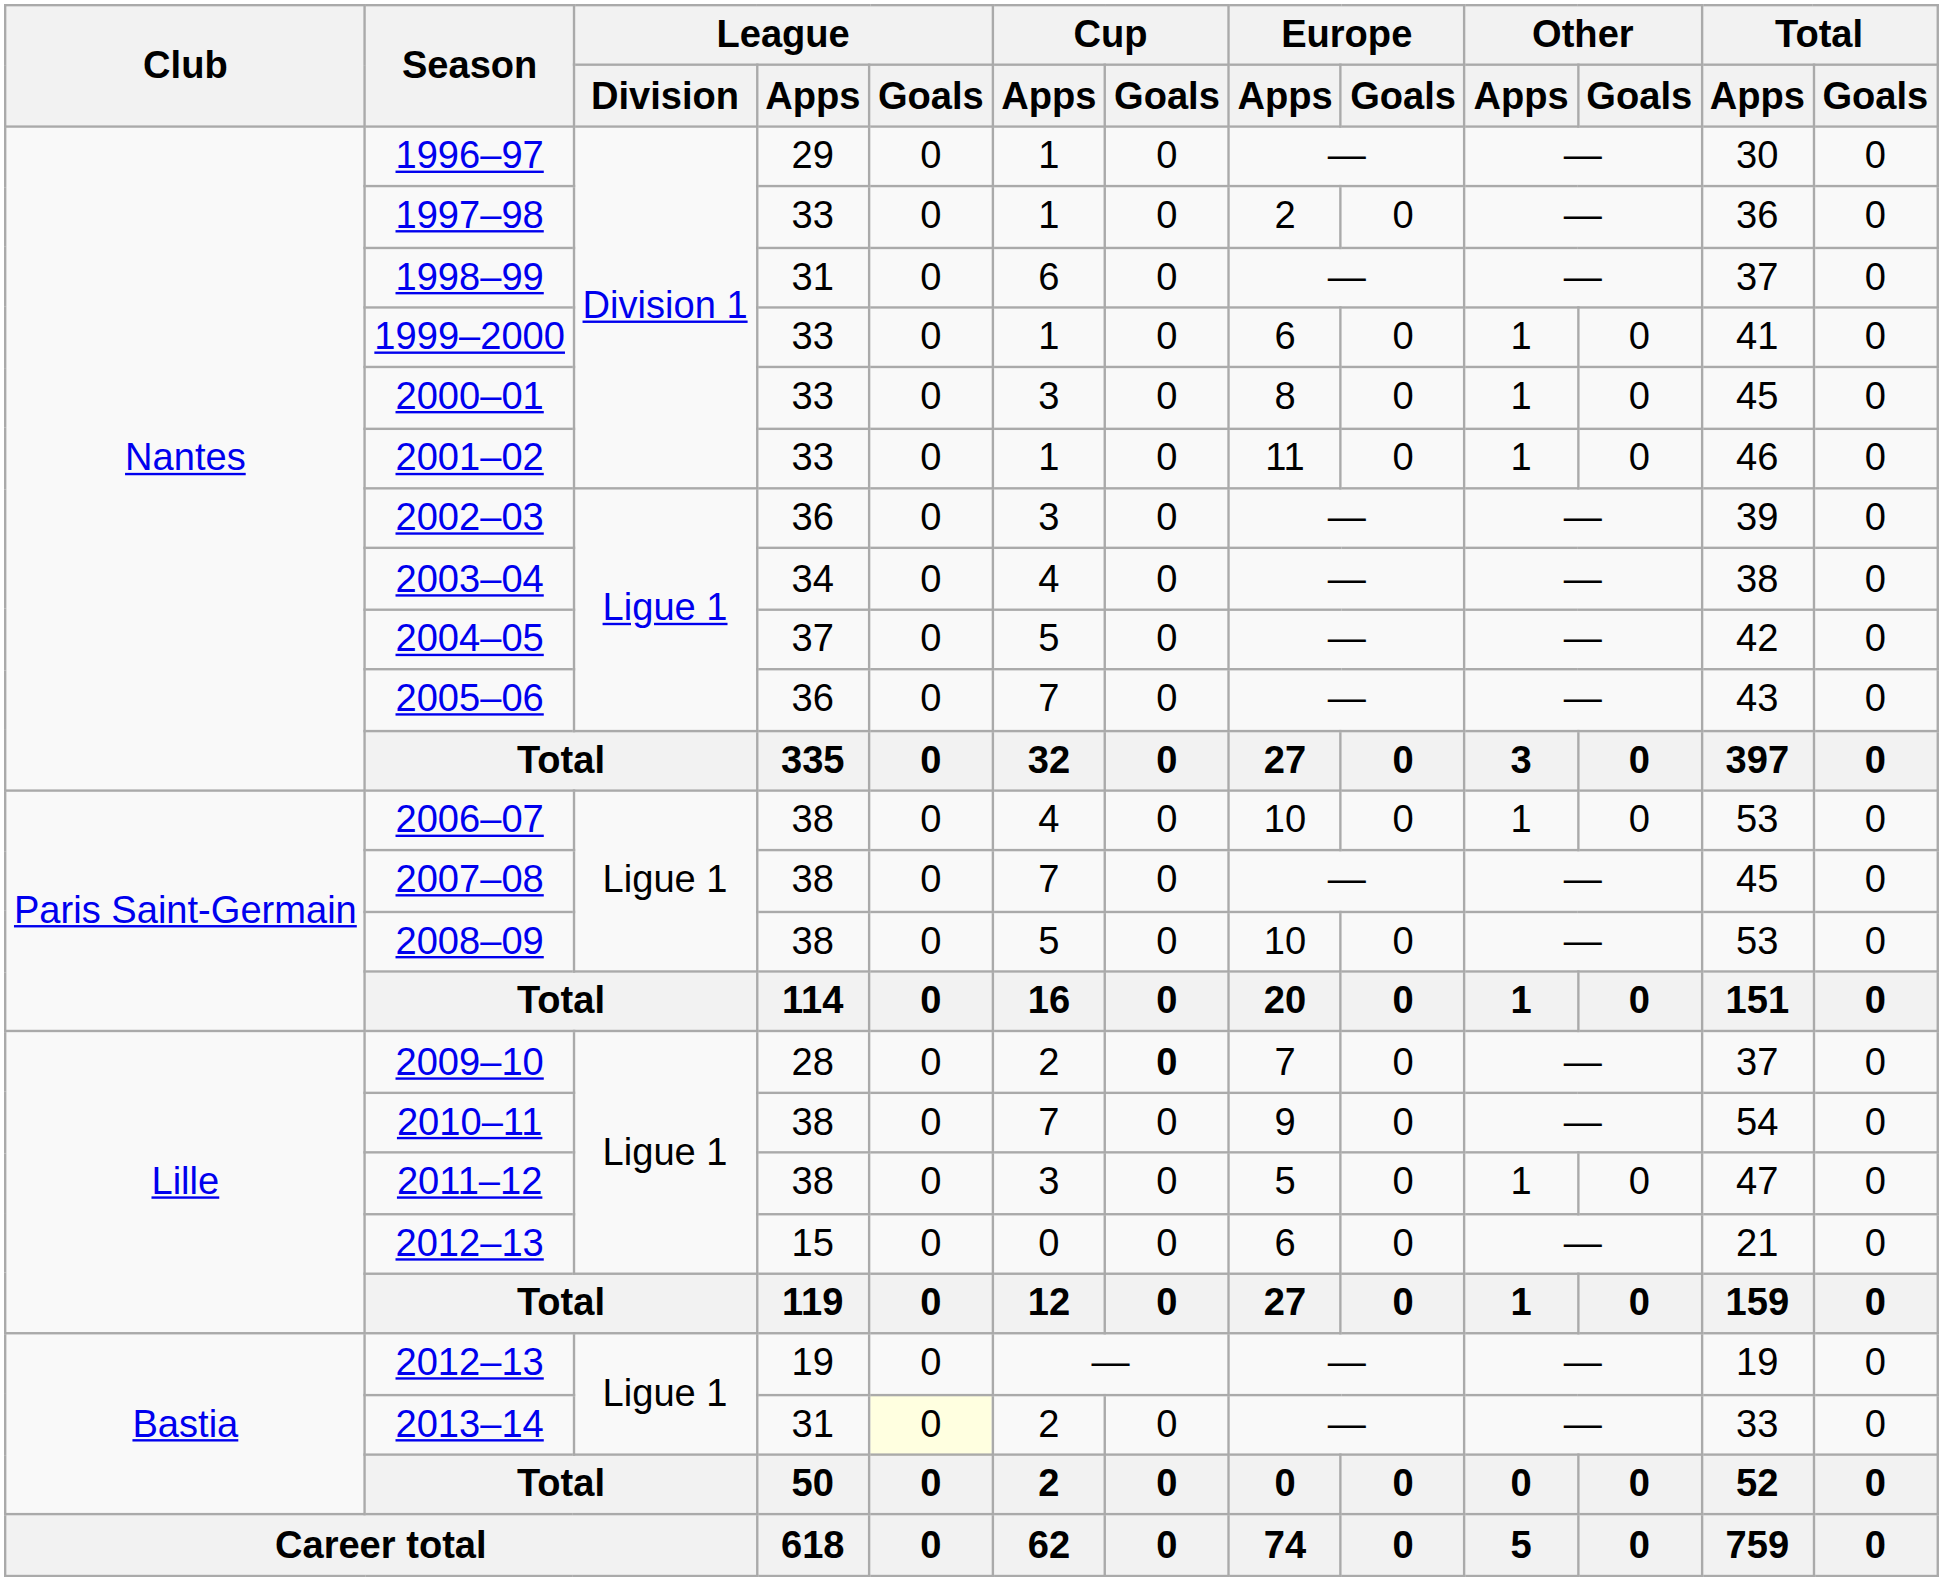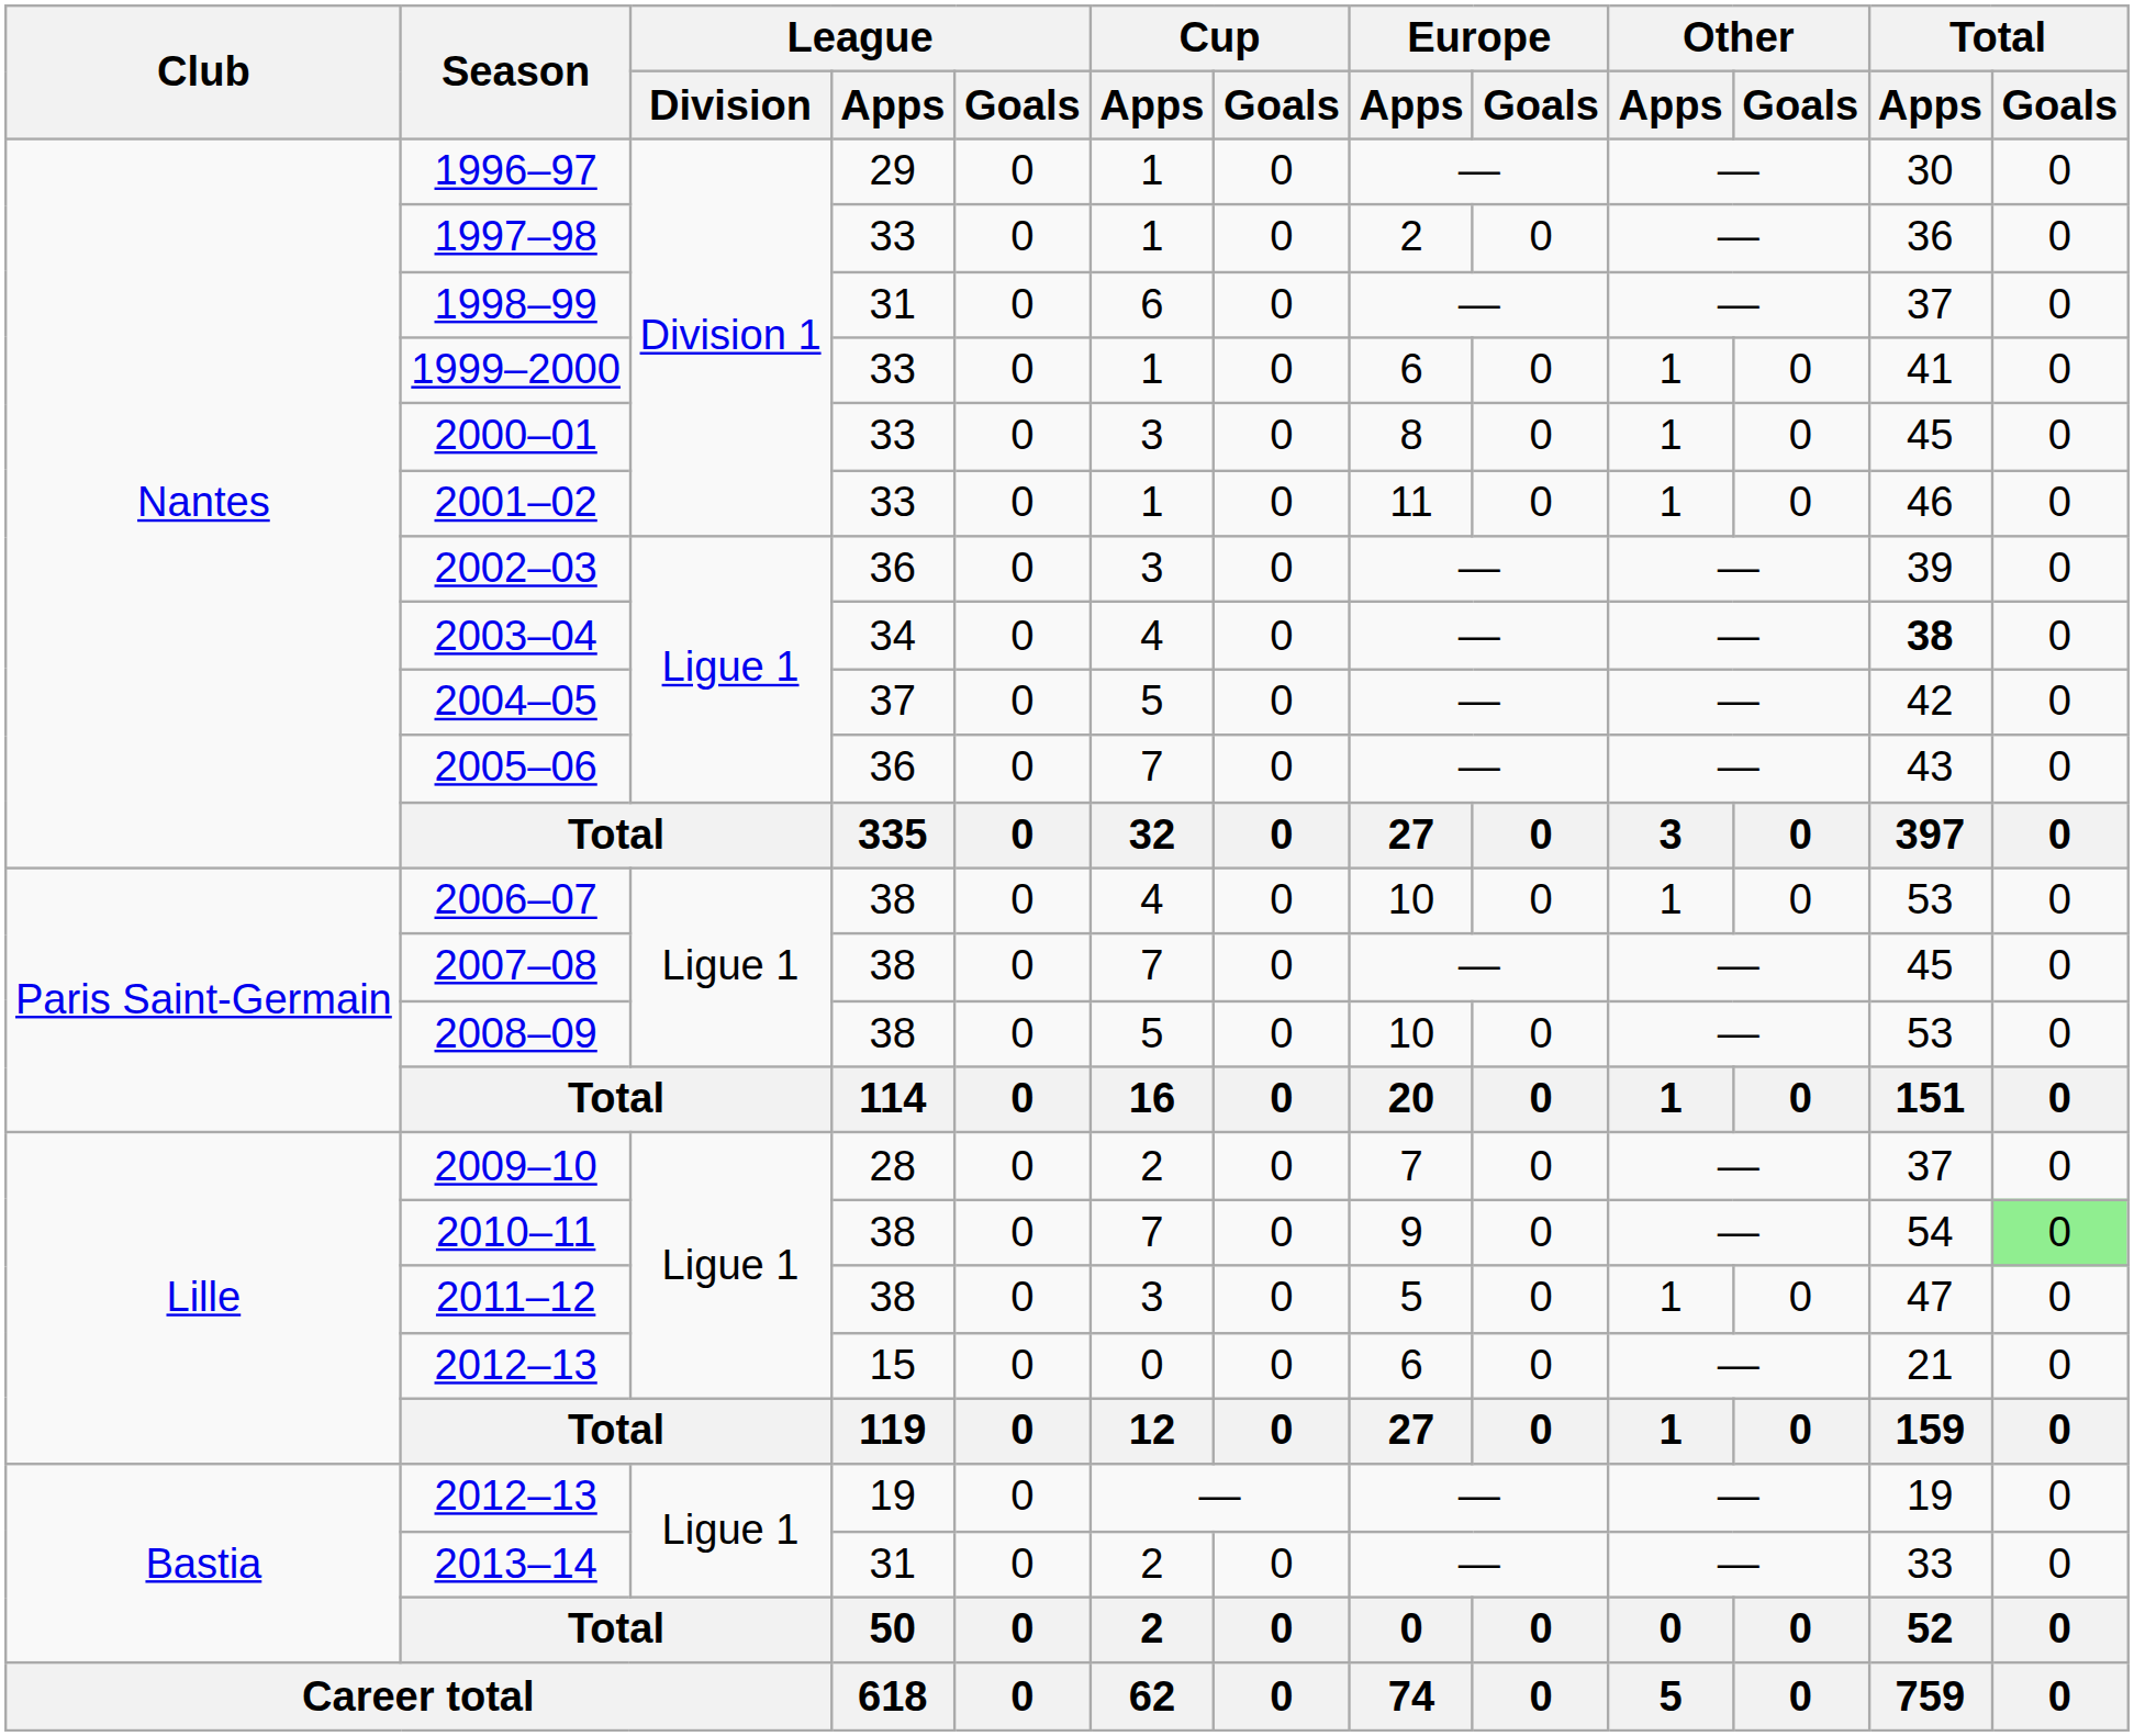2003–04 | Total / Apps: normal -> bold
2009–10 | Cup / Goals: bold -> normal
2010–11 | Total / Goals: no background -> lightgreen background
2013–14 | League / Goals: lightyellow background -> no background
